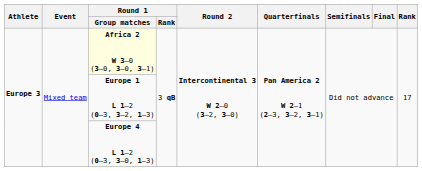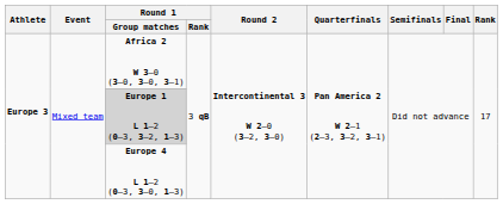Africa 2 W 3–0 (3–0, 3–0, 3–1) | Round 1 / Group matches: lightyellow background -> no background
Europe 1 L 1–2 (0–3, 3–2, 1–3) | Round 1 / Group matches: no background -> lightgrey background
